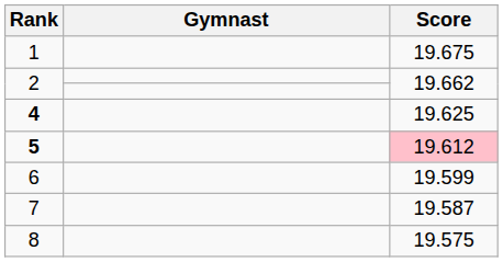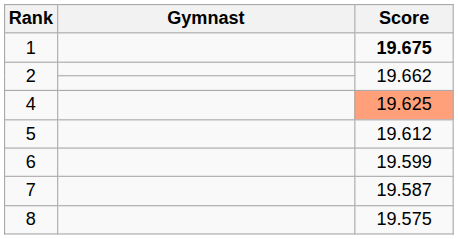1 | Score: normal -> bold
4 | Rank: bold -> normal
4 | Score: no background -> lightsalmon background
5 | Rank: bold -> normal
5 | Score: pink background -> no background
